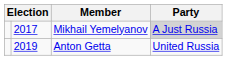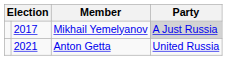Anton Getta | column 2: 2019 -> 2021
